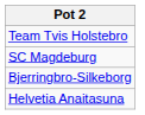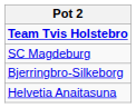row 2 | column 1: normal -> bold
